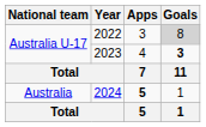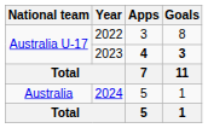2022 | Goals: lightgrey background -> no background
2023 | Apps: normal -> bold
2024 | Apps: bold -> normal
